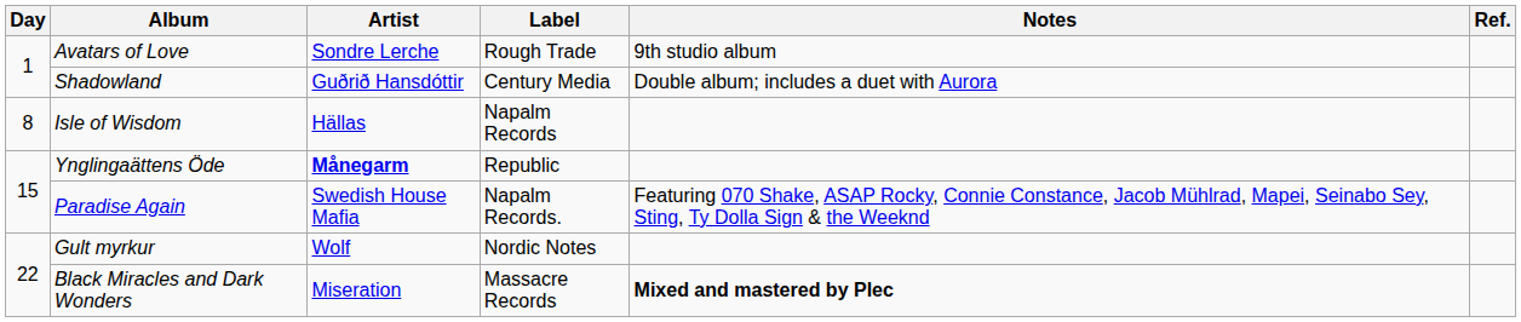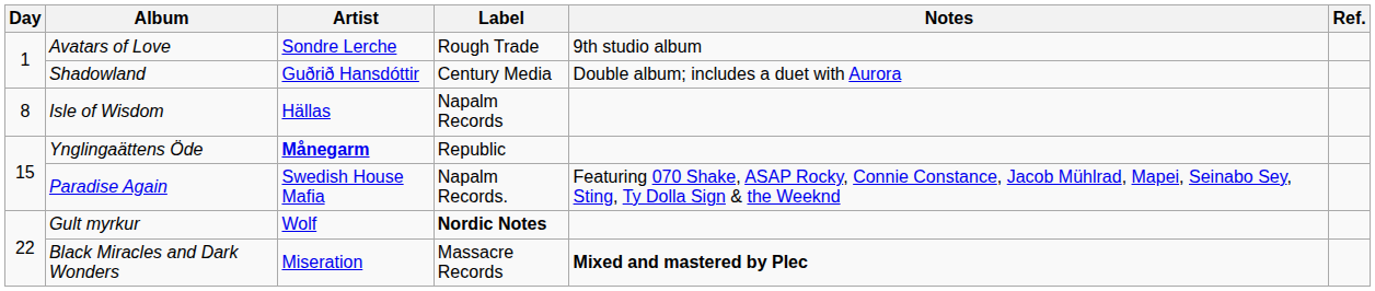Gult myrkur | Label: normal -> bold
